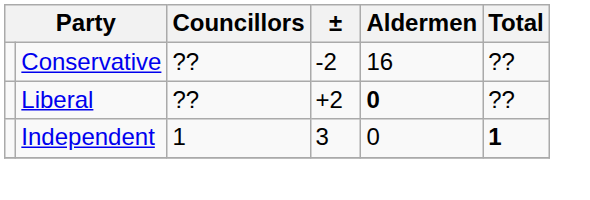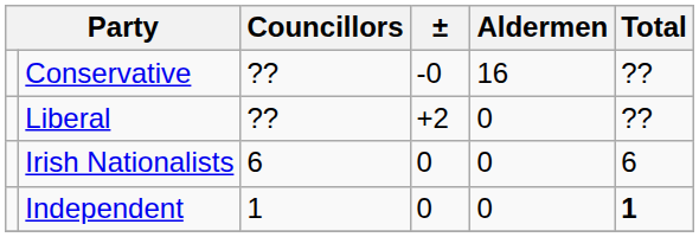Conservative | ±: -2 -> -0
Liberal | Aldermen: bold -> normal
+ row: Irish Nationalists | 6 | 0 | 0 | 6
Independent | ±: 3 -> 0
